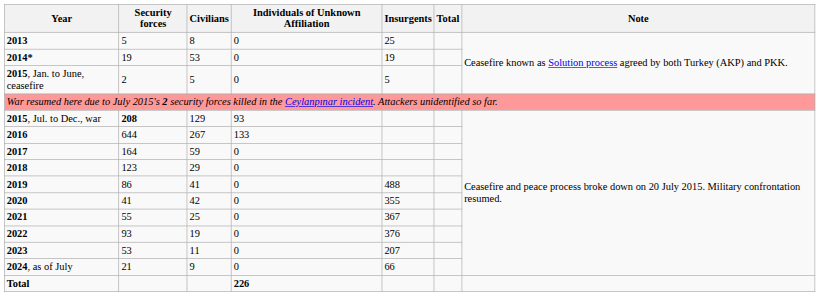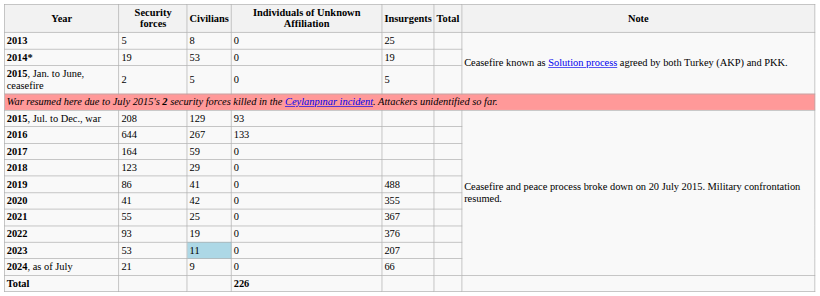2015, Jul. to Dec., war | Security forces: bold -> normal
2023 | Civilians: no background -> lightblue background
